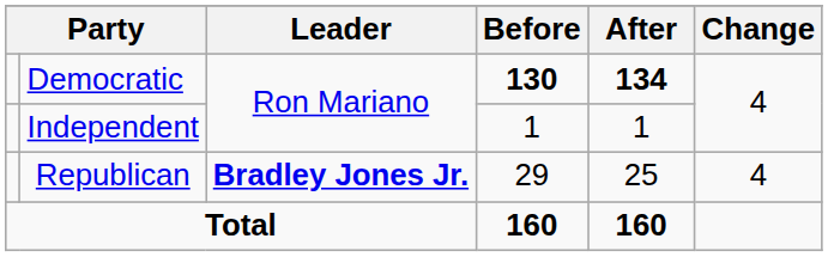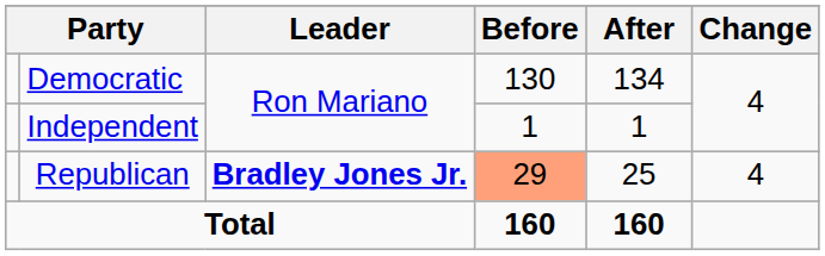Democratic | Before: bold -> normal
Democratic | After: bold -> normal
Republican | Before: no background -> lightsalmon background
